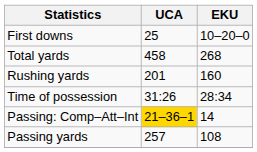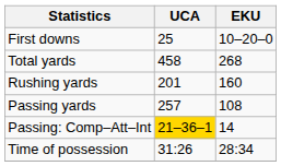rows swapped: Passing yards <-> Time of possession
